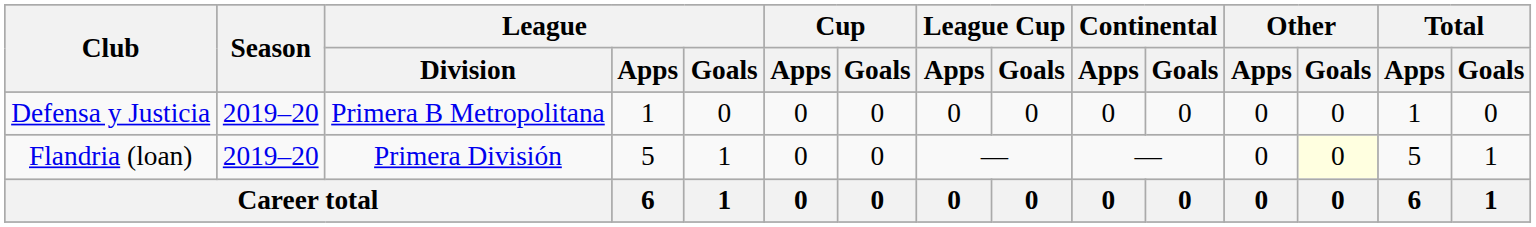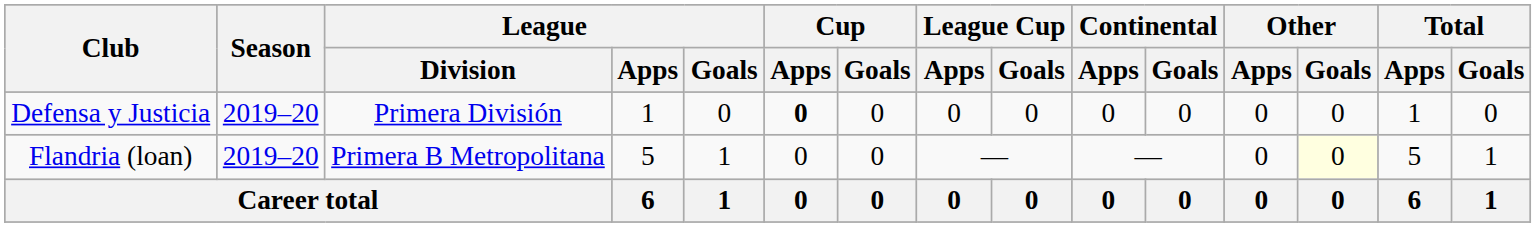Defensa y Justicia | League / Division: Primera B Metropolitana -> Primera División
Defensa y Justicia | Cup / Apps: normal -> bold
Flandria (loan) | League / Division: Primera División -> Primera B Metropolitana
